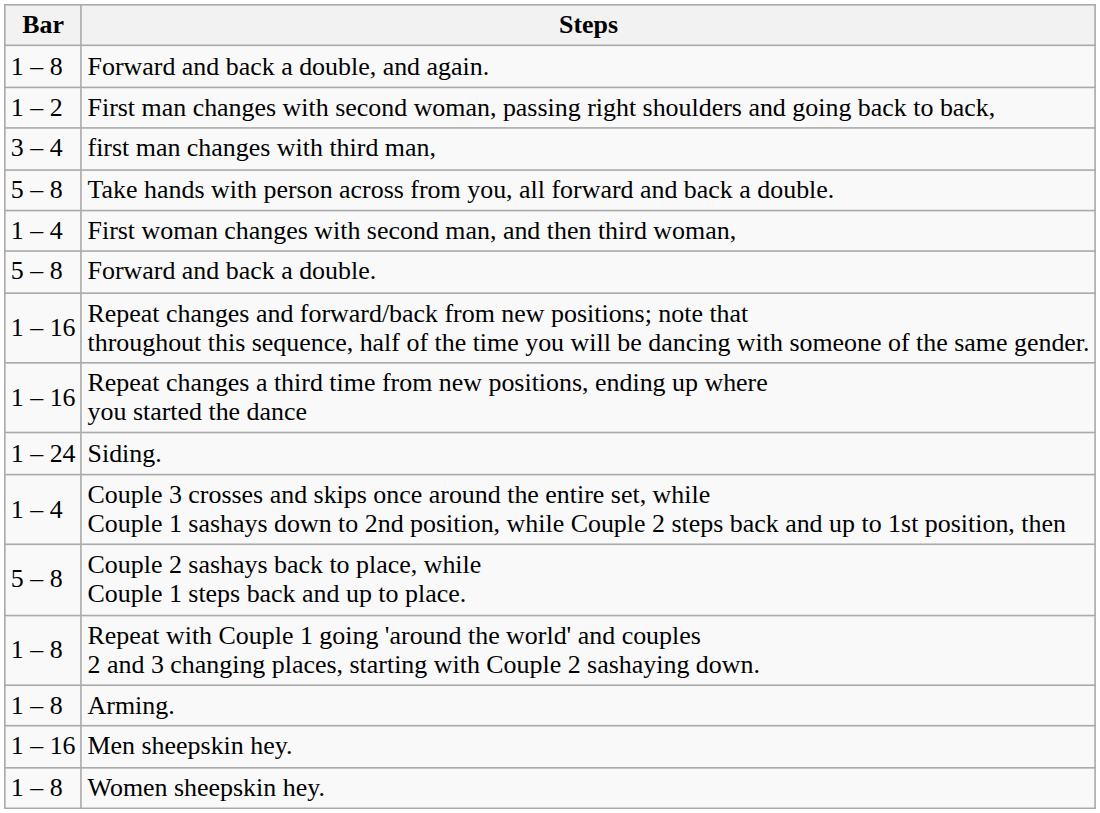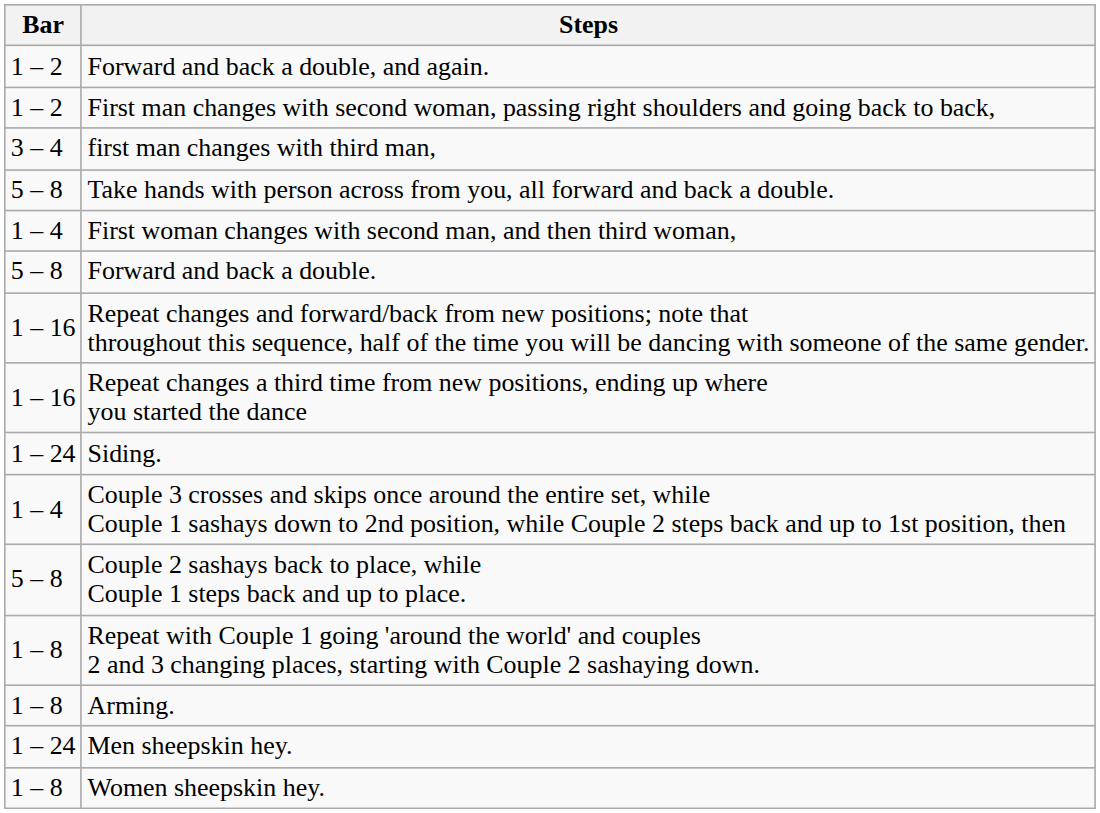Forward and back a double, and again. | Bar: 1 – 8 -> 1 – 2
Men sheepskin hey. | Bar: 1 – 16 -> 1 – 24
